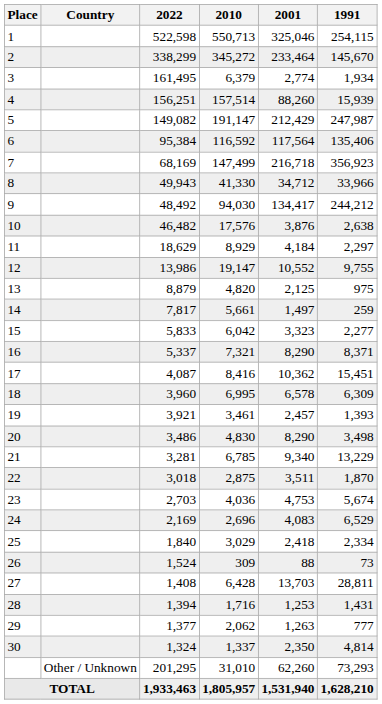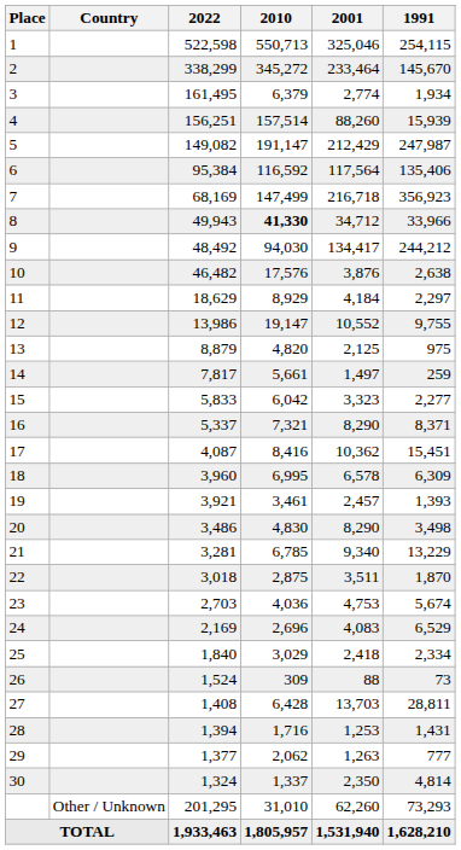8 | 2010: normal -> bold
